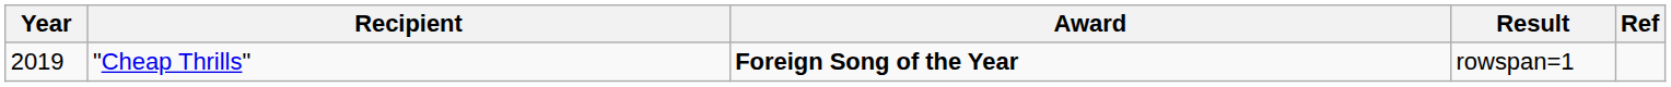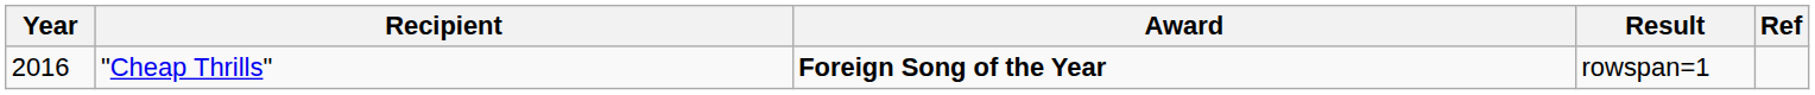"Cheap Thrills" | Year: 2019 -> 2016
